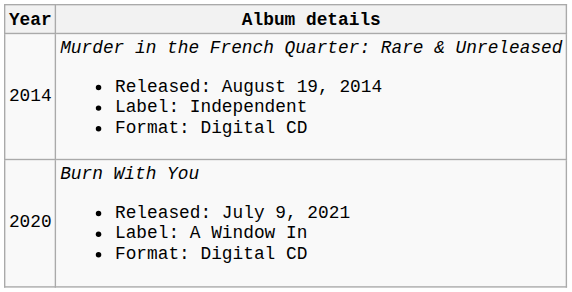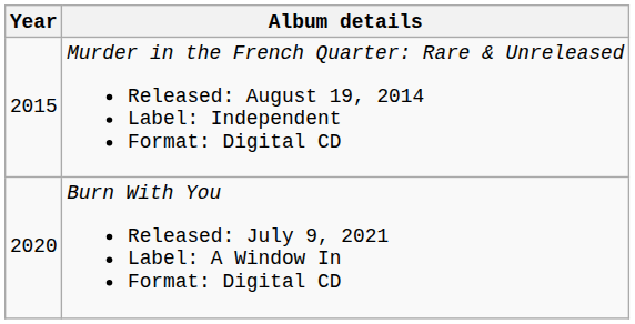row 2 | Year: 2014 -> 2015
